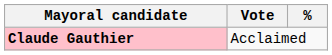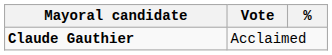Claude Gauthier | Mayoral candidate: pink background -> no background
